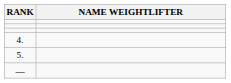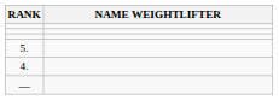row 5 | RANK: 4. -> 5.
row 6 | RANK: 5. -> 4.
